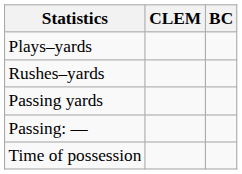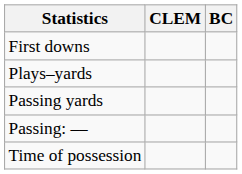+ row: First downs
- row: Rushes–yards
